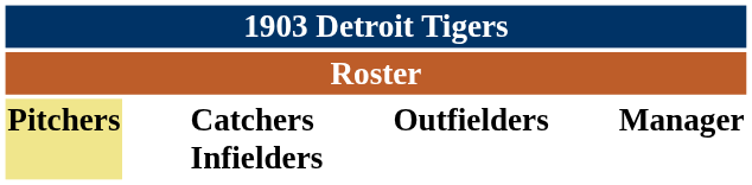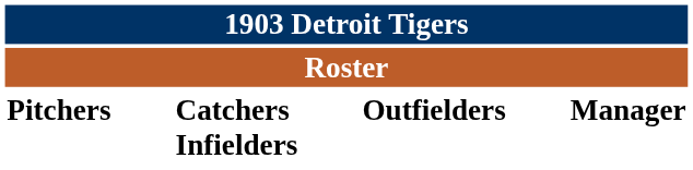Pitchers | column 1: khaki background -> no background
